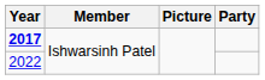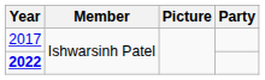2017 | Year: bold -> normal
2022 | Year: normal -> bold
